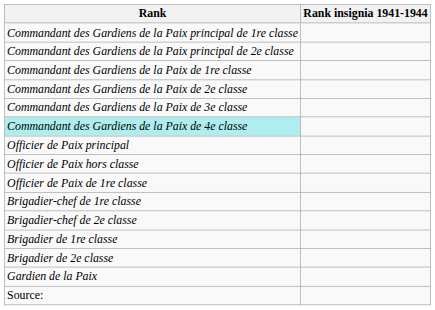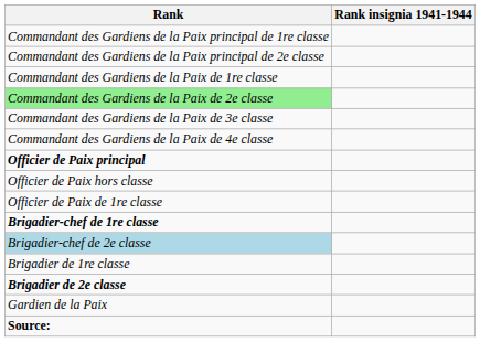Commandant des Gardiens de la Paix de 2e classe | Rank: no background -> lightgreen background
Commandant des Gardiens de la Paix de 4e classe | Rank: paleturquoise background -> no background
Officier de Paix principal | Rank: normal -> bold
Brigadier-chef de 1re classe | Rank: normal -> bold
Brigadier-chef de 2e classe | Rank: no background -> lightblue background
Brigadier de 2e classe | Rank: normal -> bold
Source: | Rank: normal -> bold
